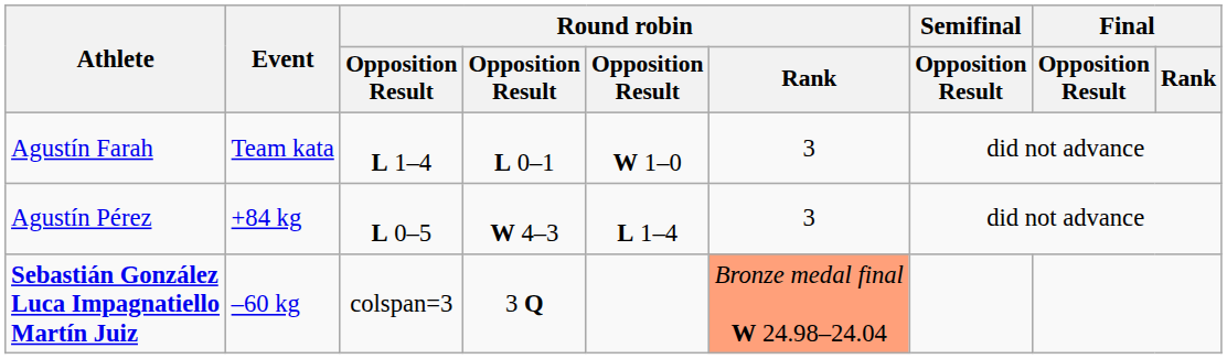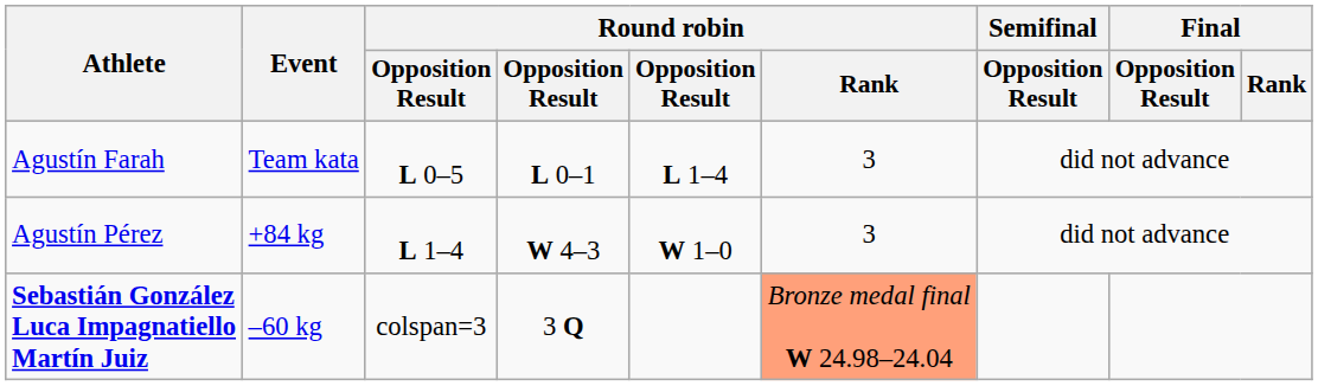Agustín Farah | column 3: L 1–4 -> L 0–5
Agustín Farah | column 5: W 1–0 -> L 1–4
Agustín Pérez | column 3: L 0–5 -> L 1–4
Agustín Pérez | column 5: L 1–4 -> W 1–0
